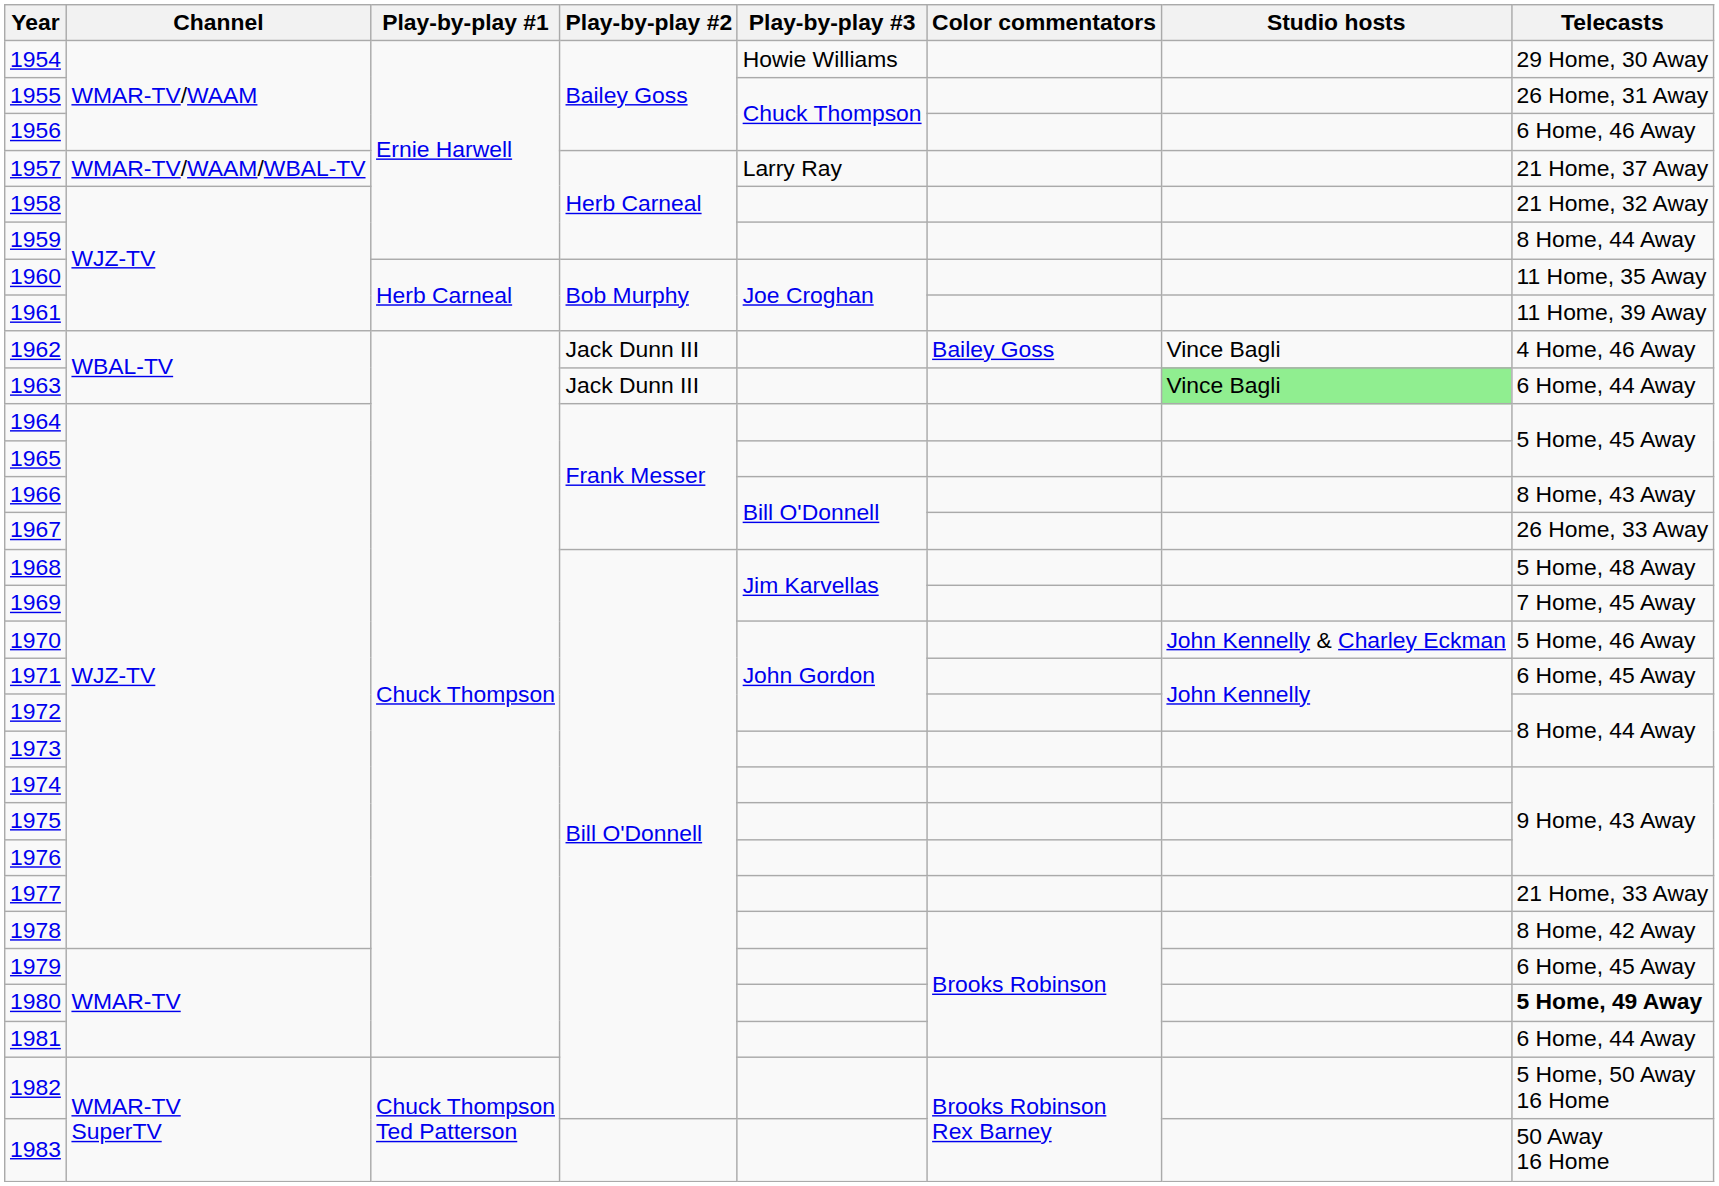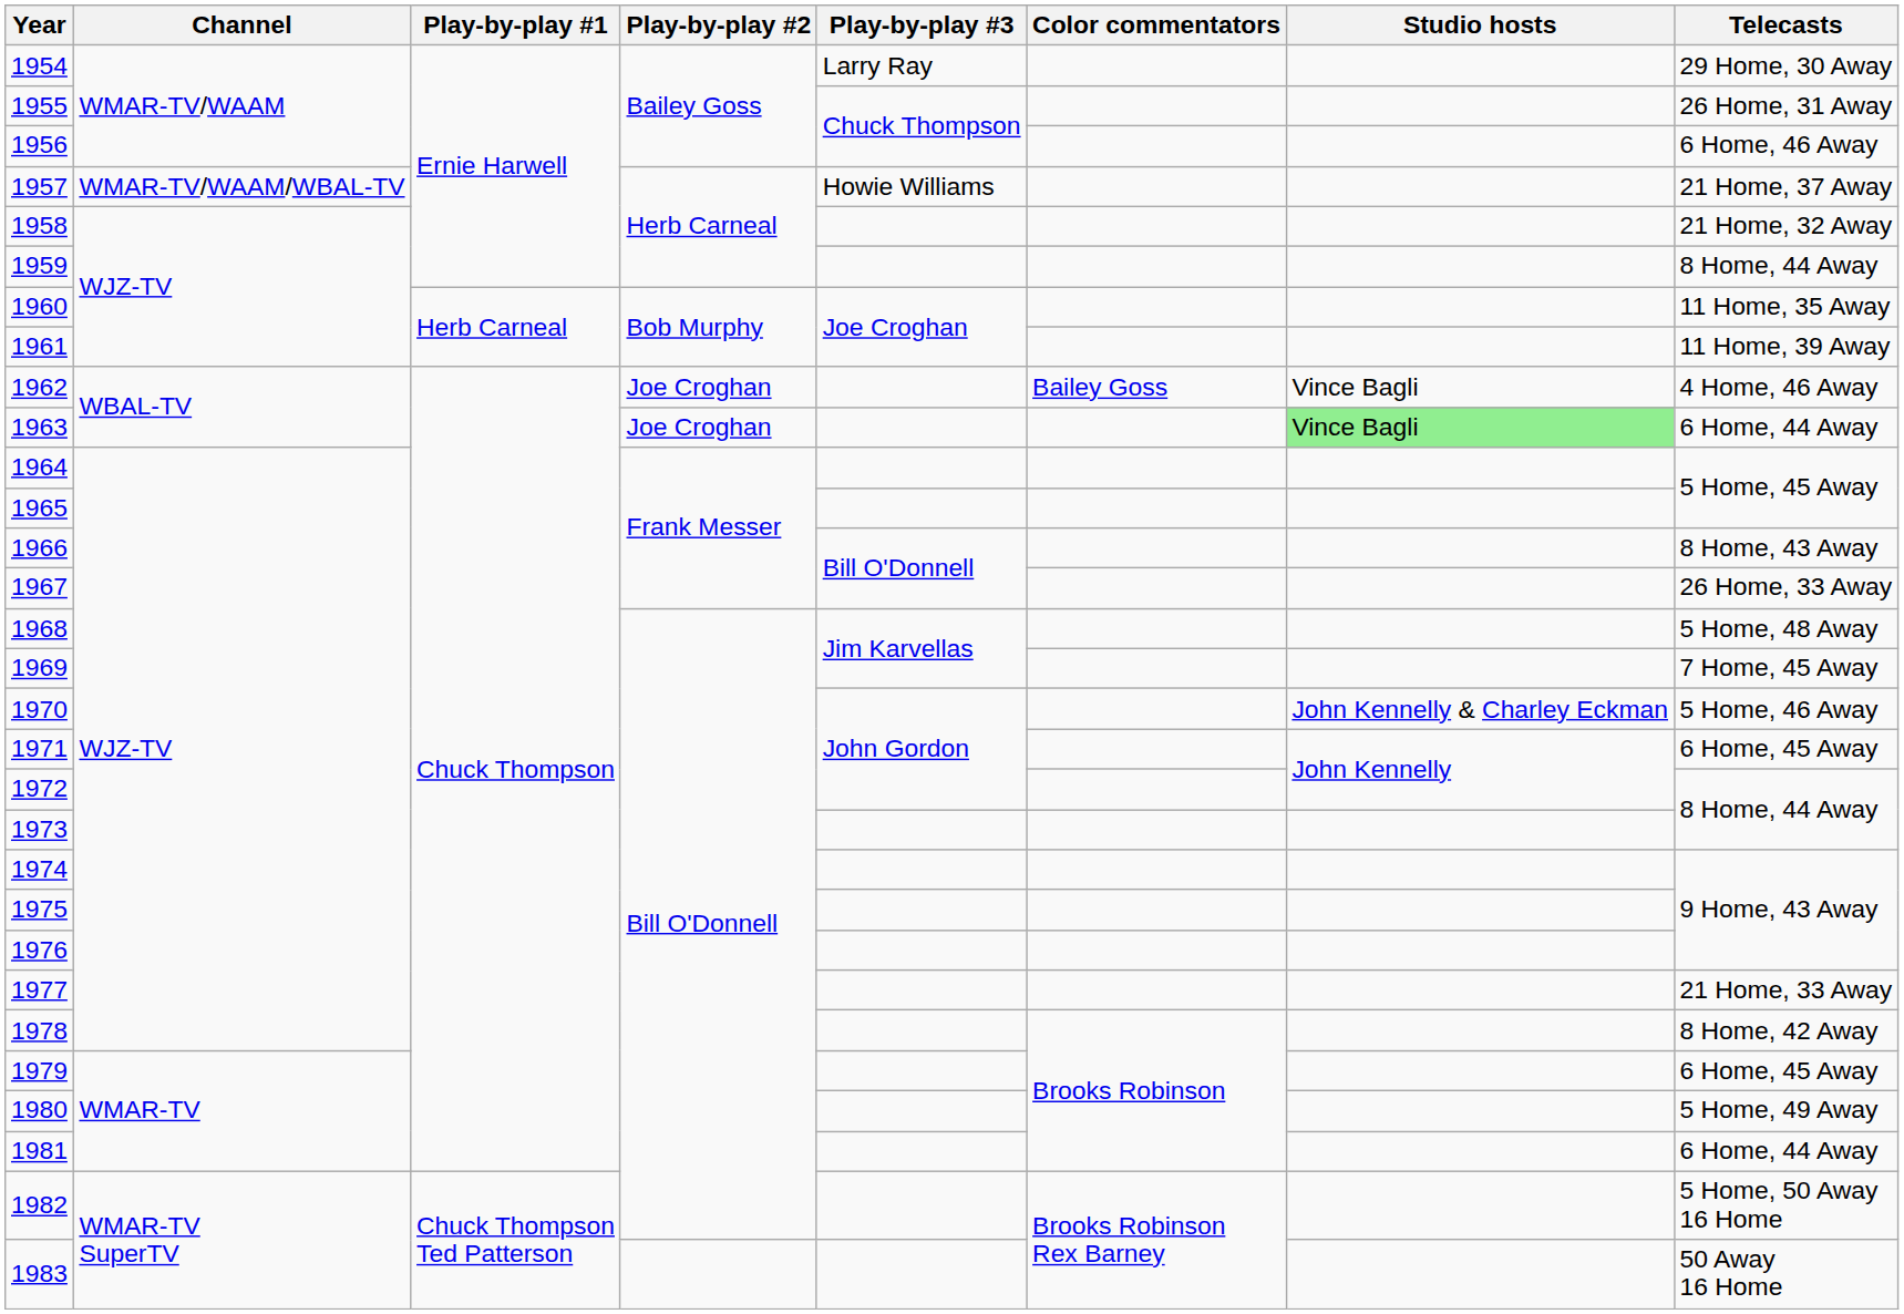1954 | Play-by-play #3: Howie Williams -> Larry Ray
1957 | Play-by-play #3: Larry Ray -> Howie Williams
1962 | Play-by-play #2: Jack Dunn III -> Joe Croghan
1963 | Play-by-play #2: Jack Dunn III -> Joe Croghan
1980 | Telecasts: bold -> normal
